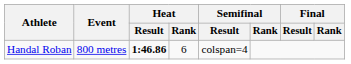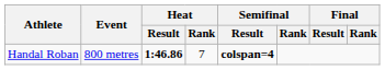Handal Roban | Heat / Rank: 6 -> 7
Handal Roban | Semifinal / Result: normal -> bold
